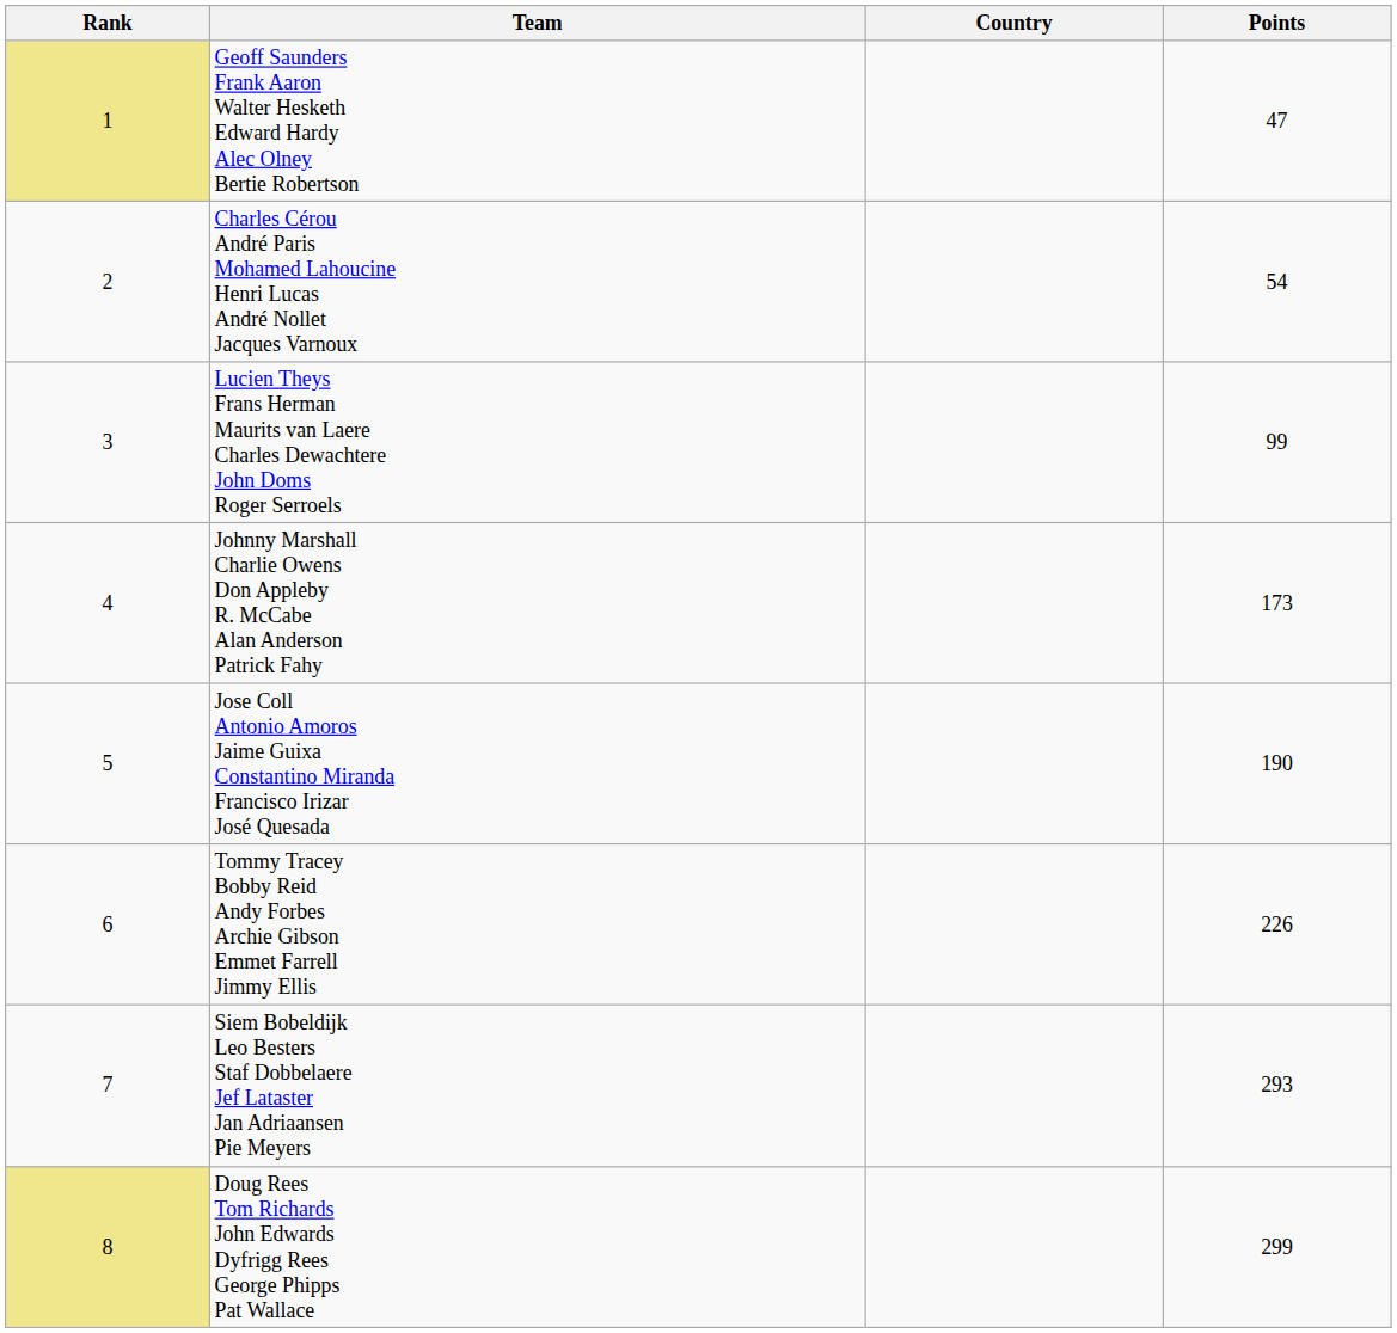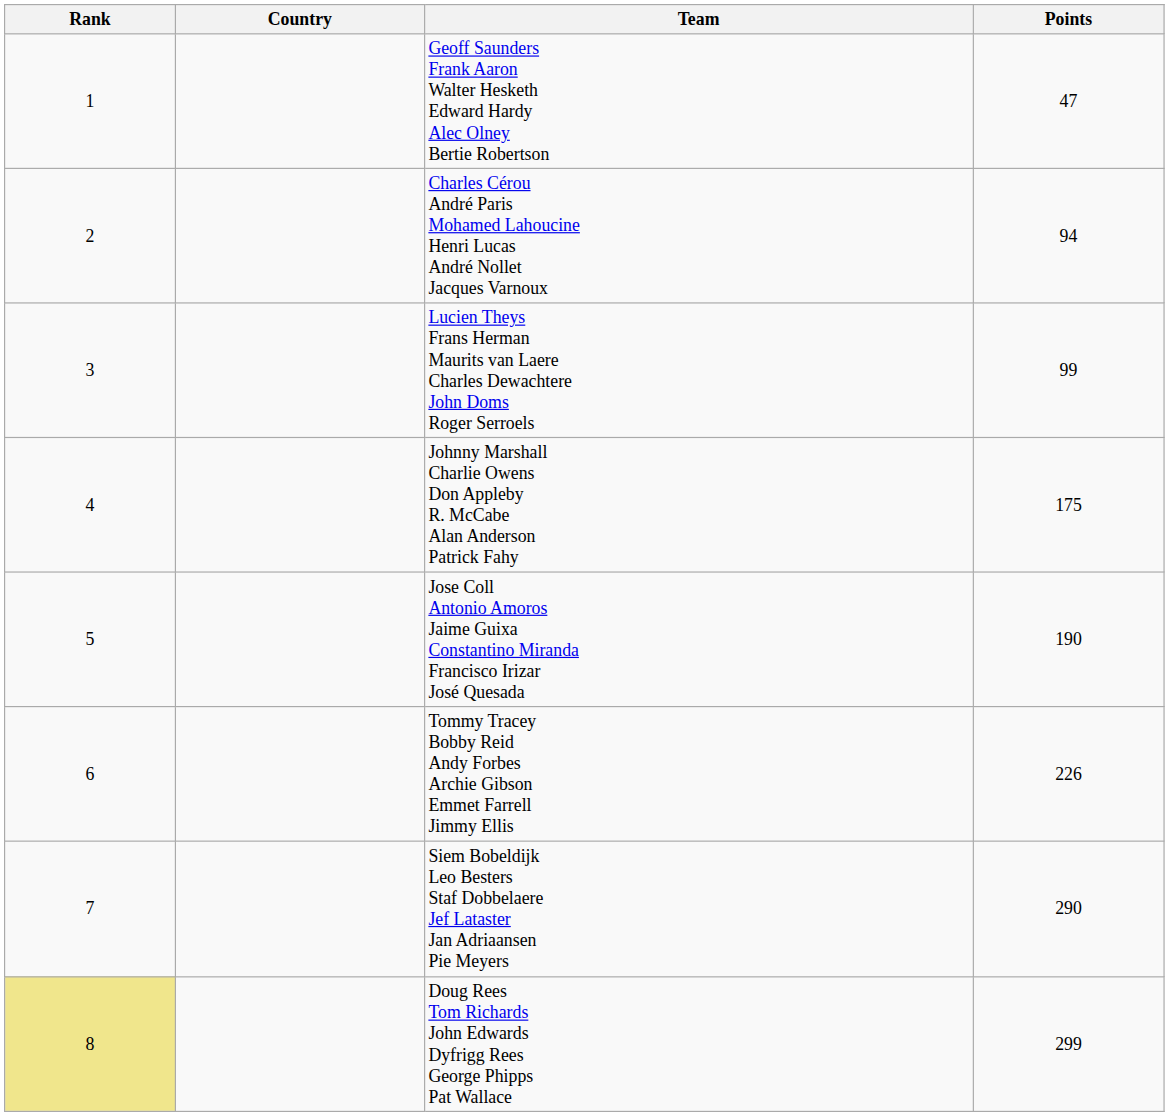columns swapped: Country <-> Team
row 2 | Rank: khaki background -> no background
row 3 | Points: 54 -> 94
row 5 | Points: 173 -> 175
row 8 | Points: 293 -> 290
